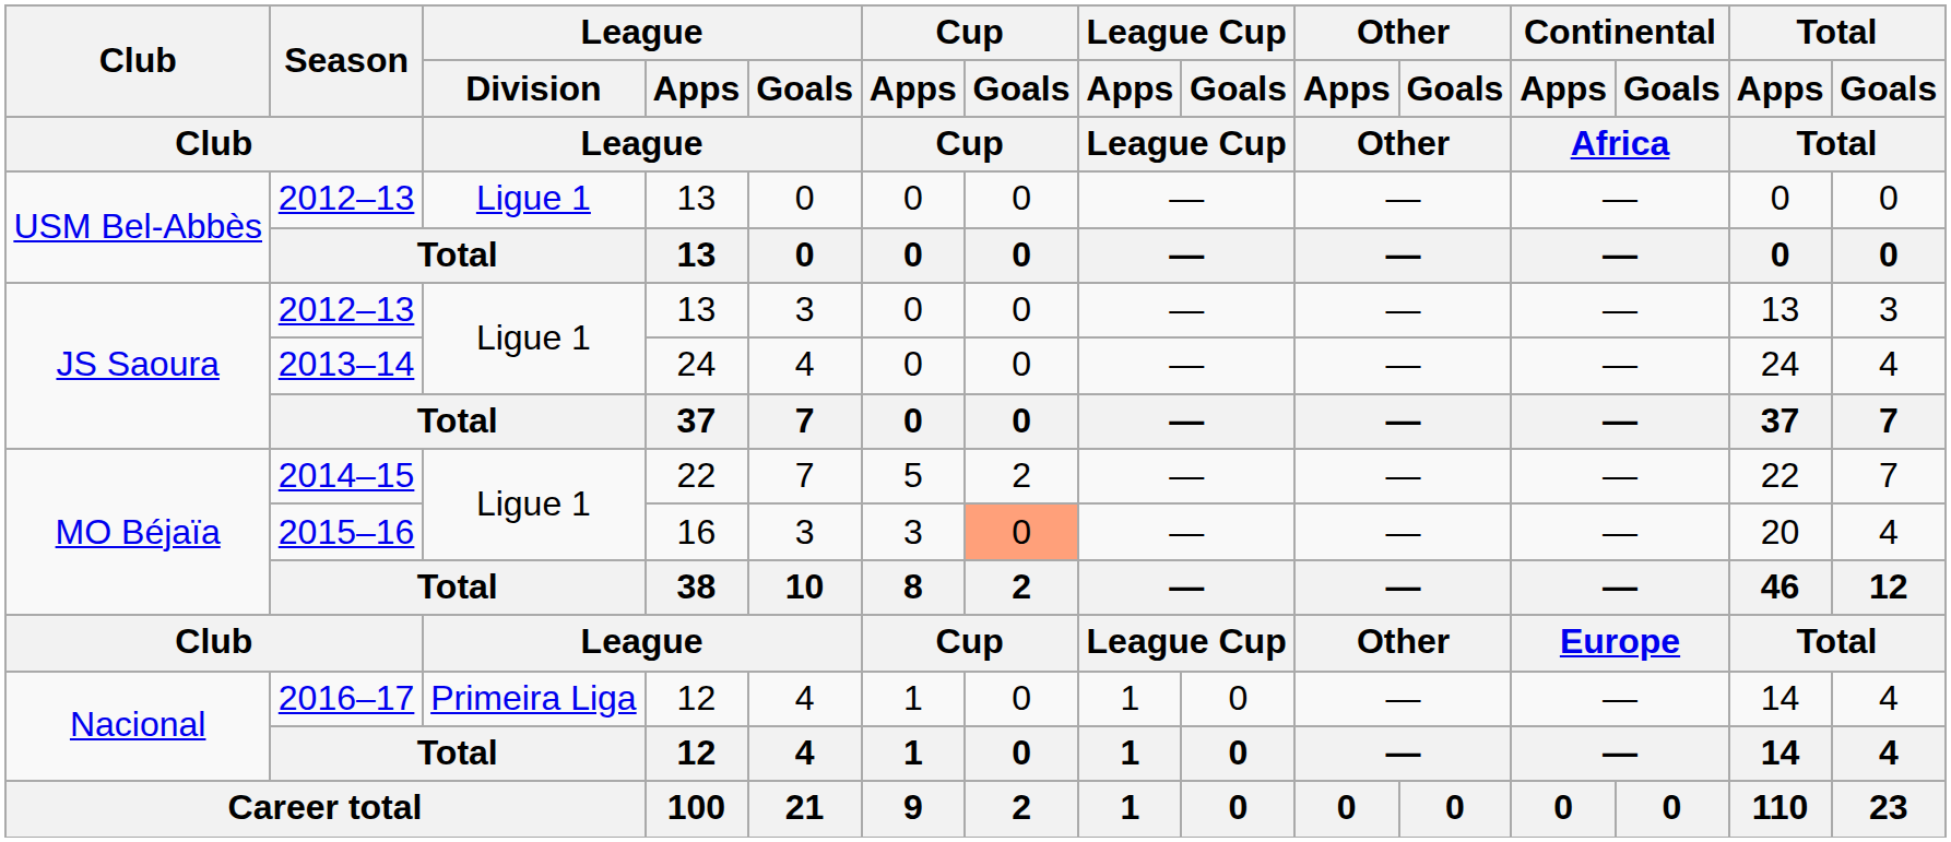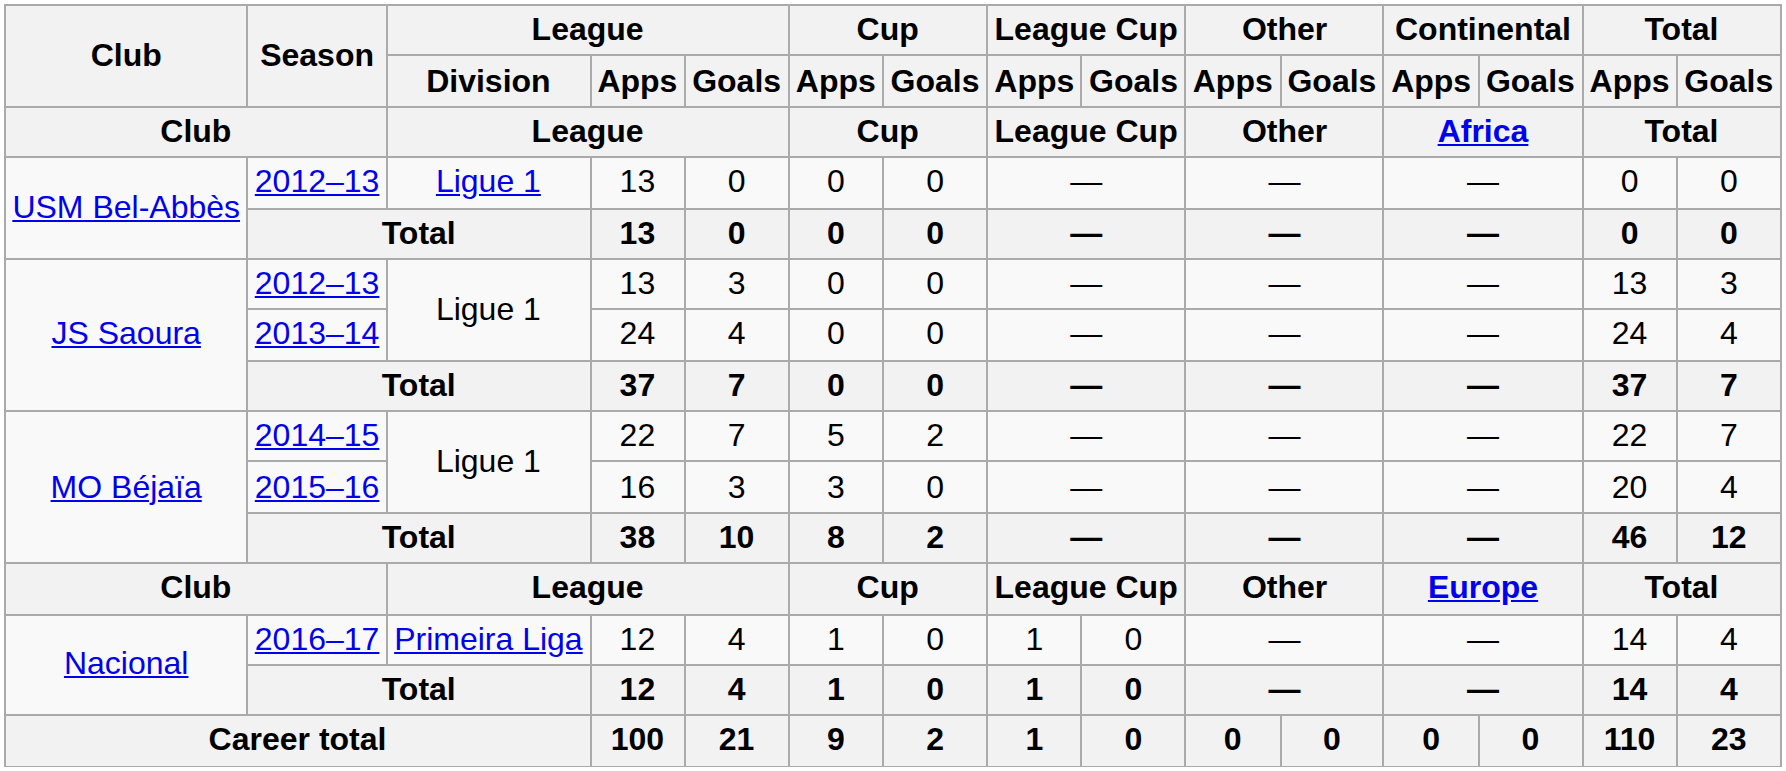2015–16 | Cup / Goals / Cup: lightsalmon background -> no background
